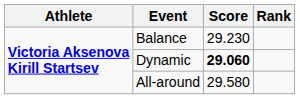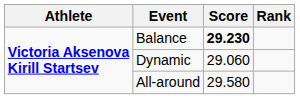Balance | Score: normal -> bold
Dynamic | Score: bold -> normal
